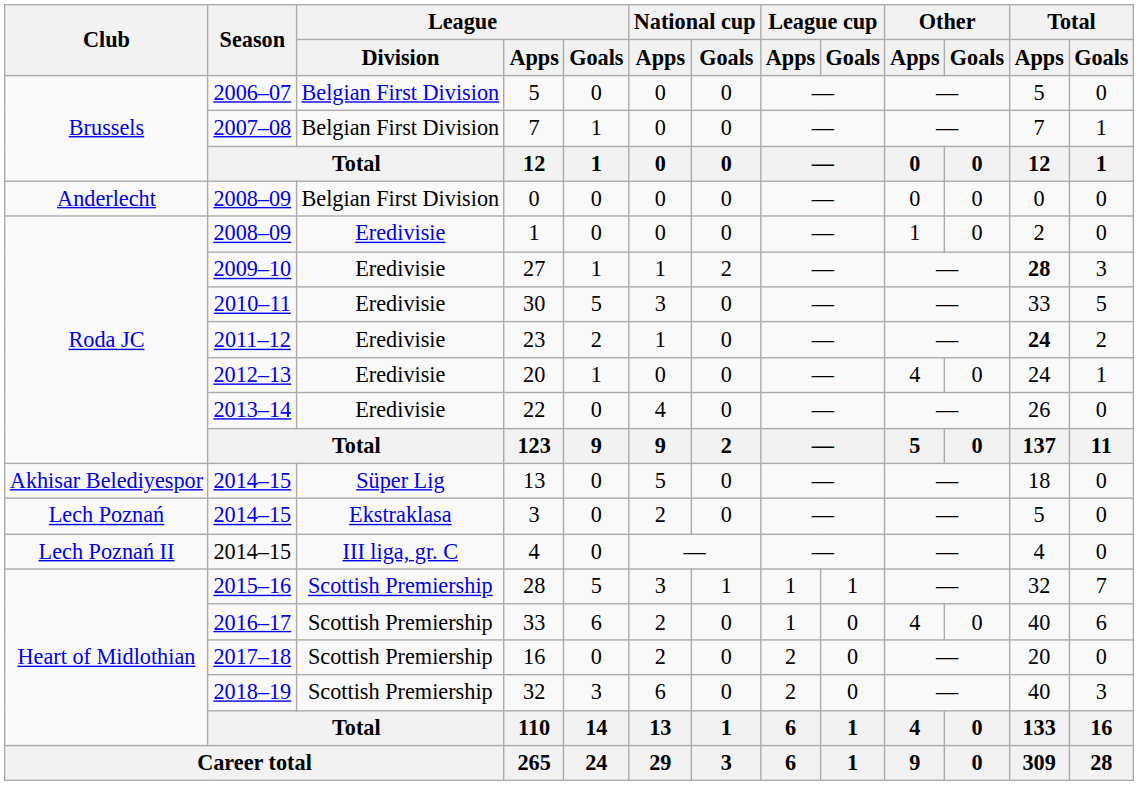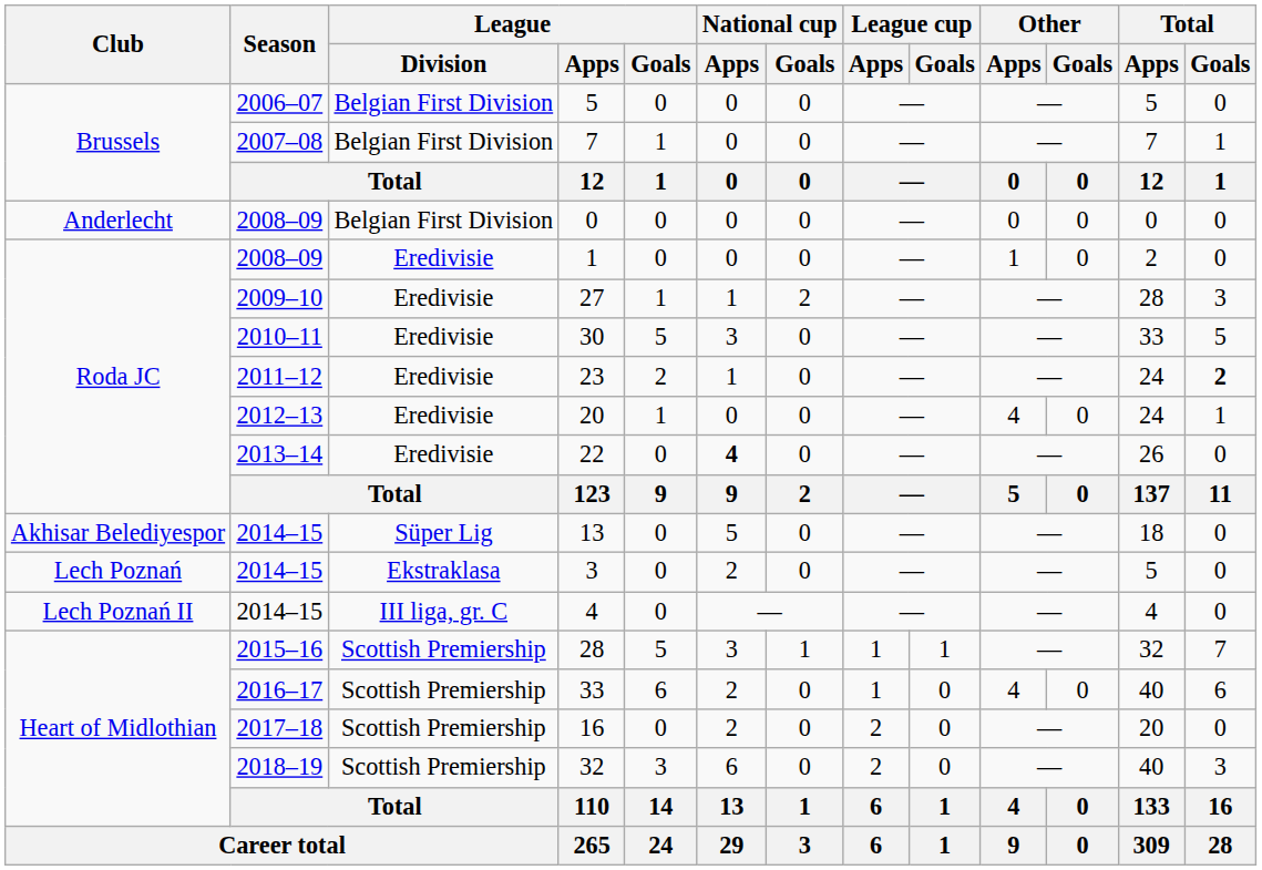27 | Total / Apps: bold -> normal
23 | Total / Apps: bold -> normal
23 | Total / Goals: normal -> bold
22 | National cup / Apps: normal -> bold
